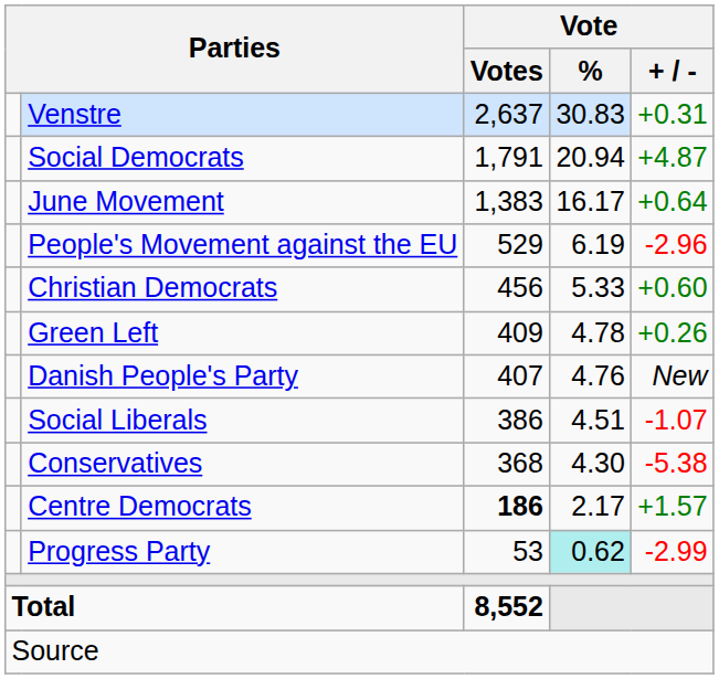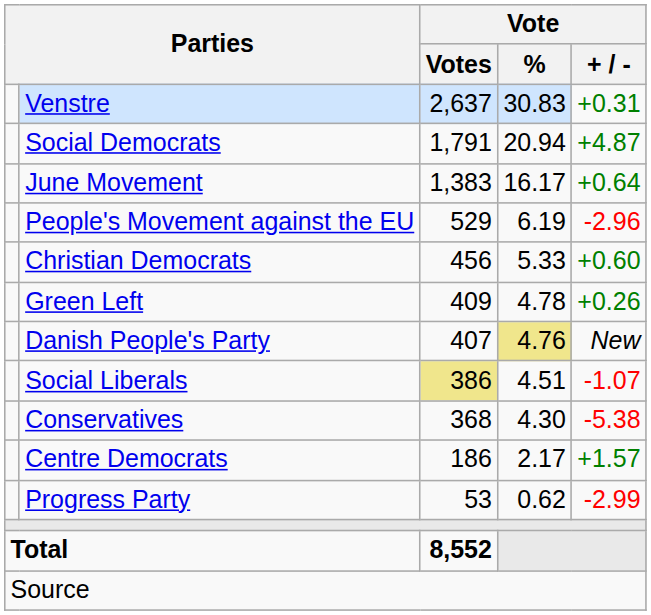Danish People's Party | Vote / %: no background -> khaki background
Social Liberals | Vote / Votes: no background -> khaki background
Centre Democrats | Vote / Votes: bold -> normal
Progress Party | Vote / %: paleturquoise background -> no background
